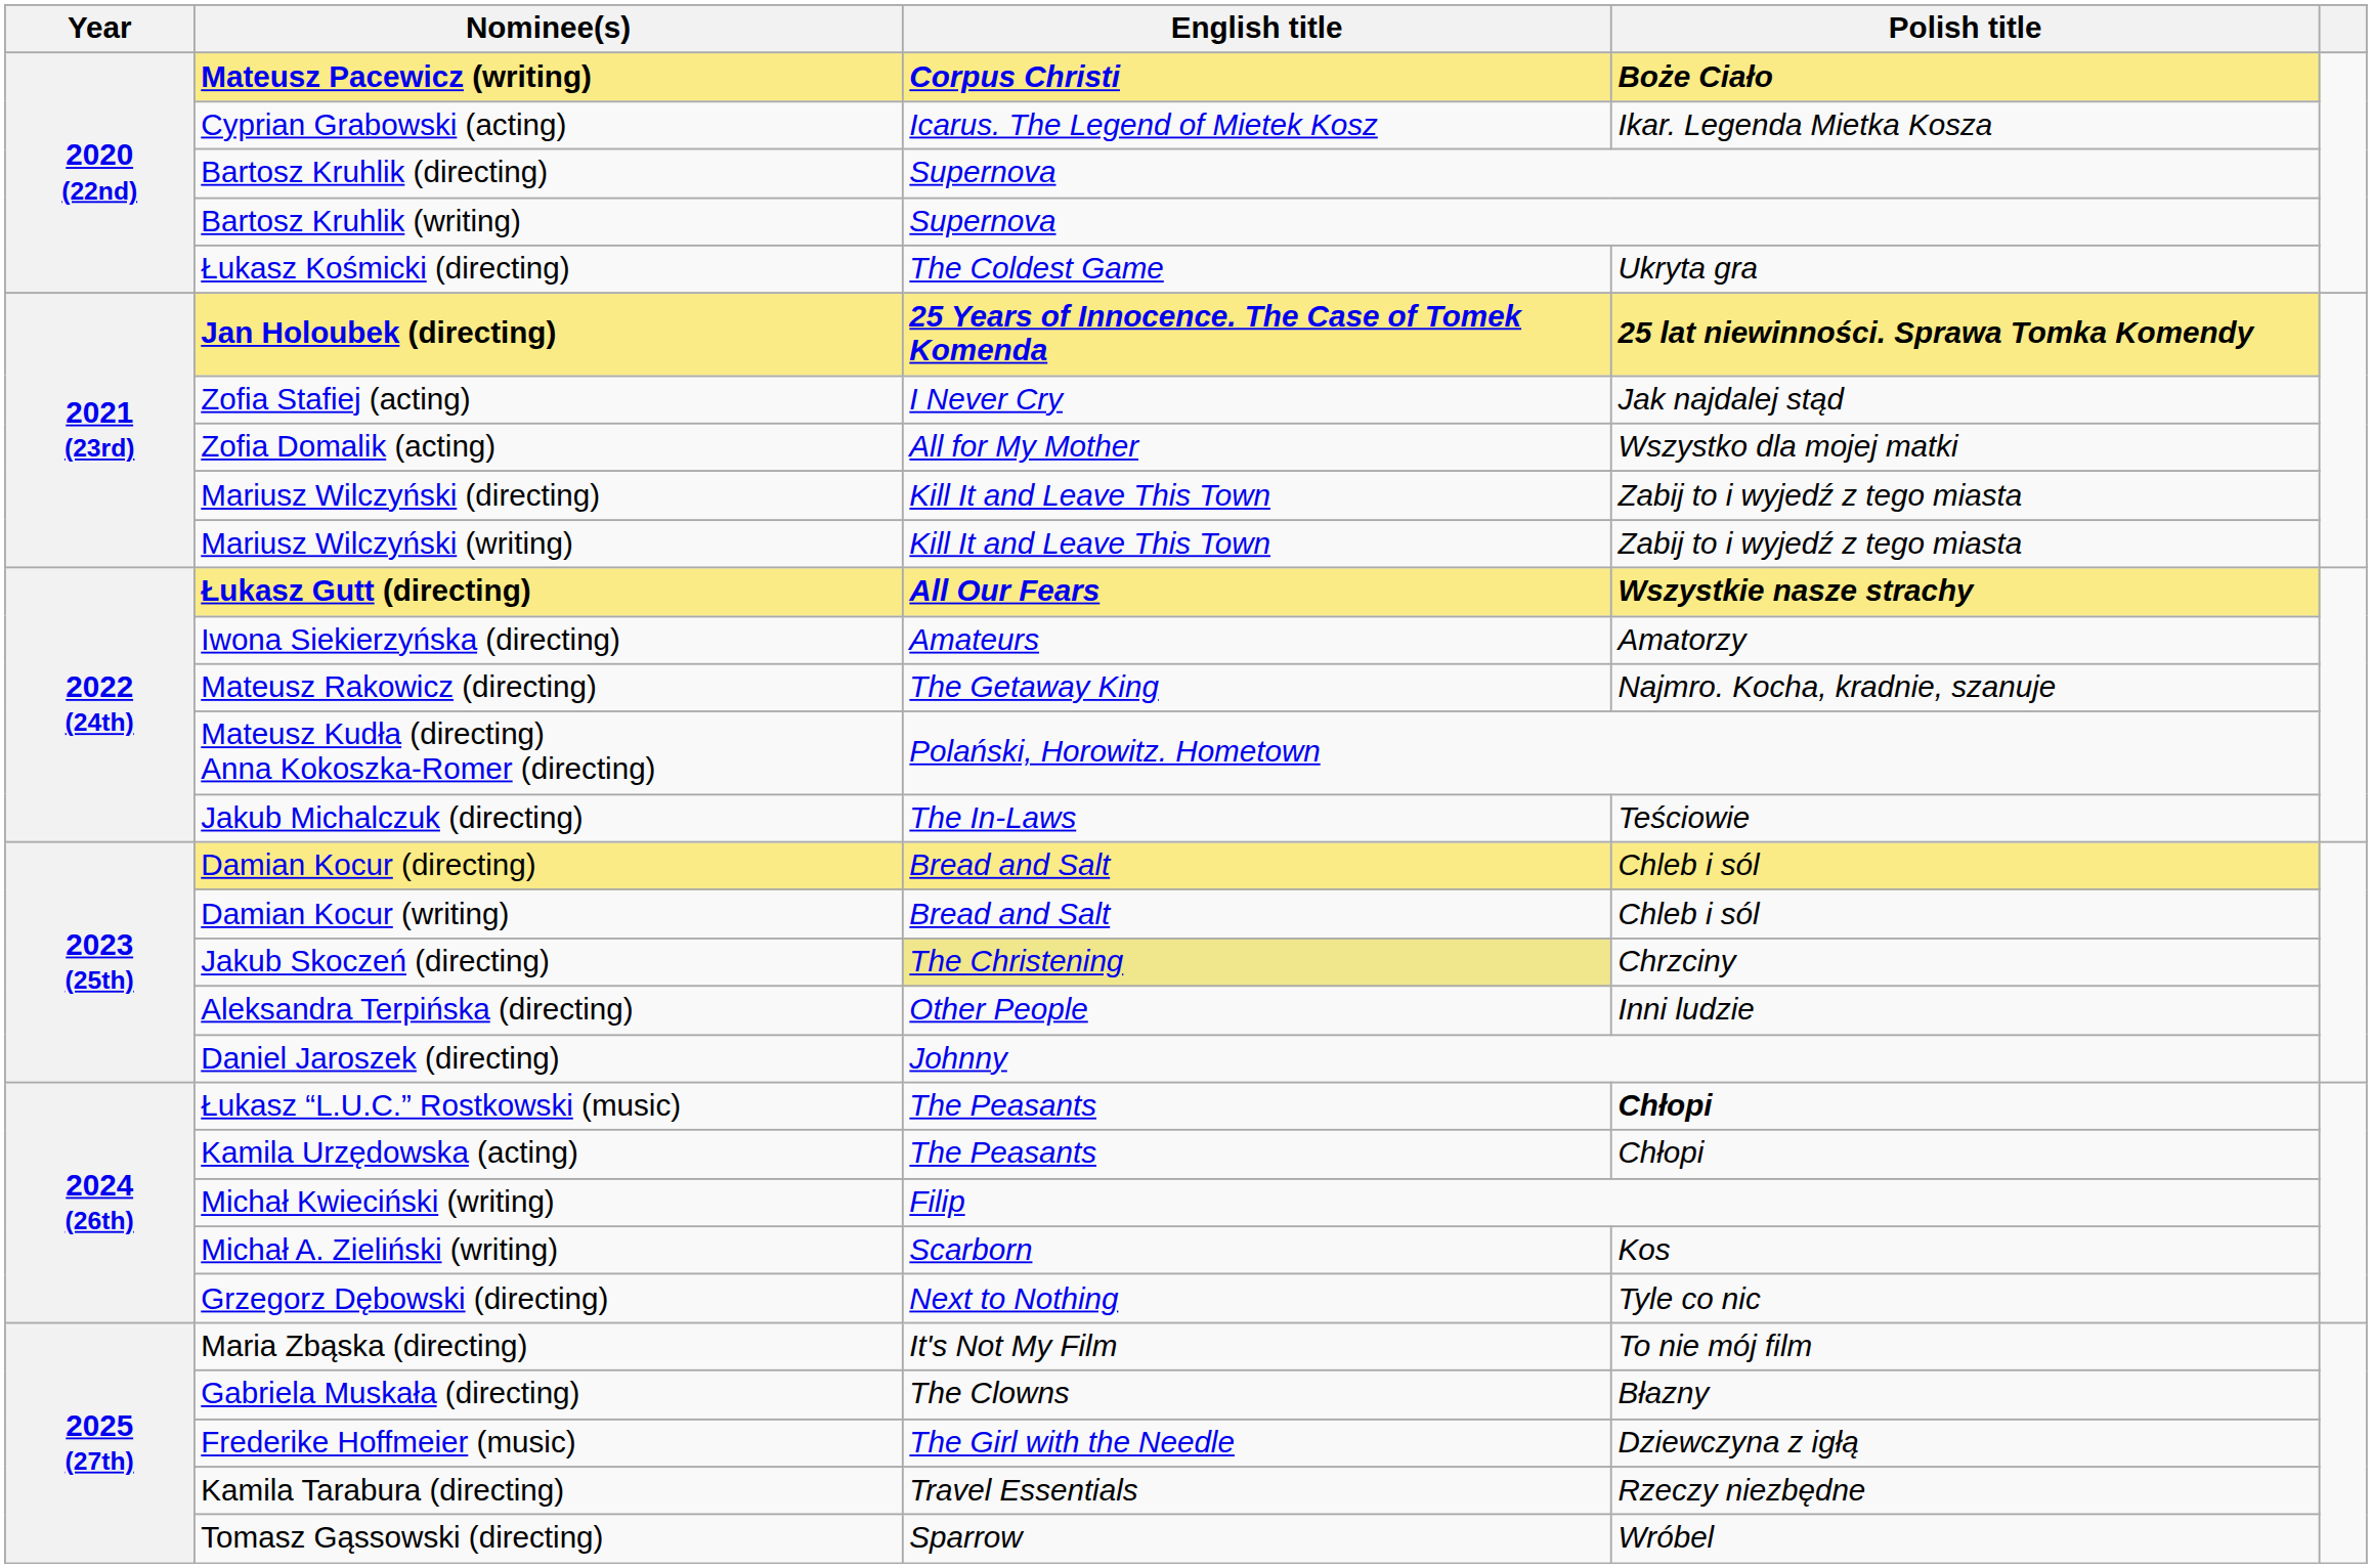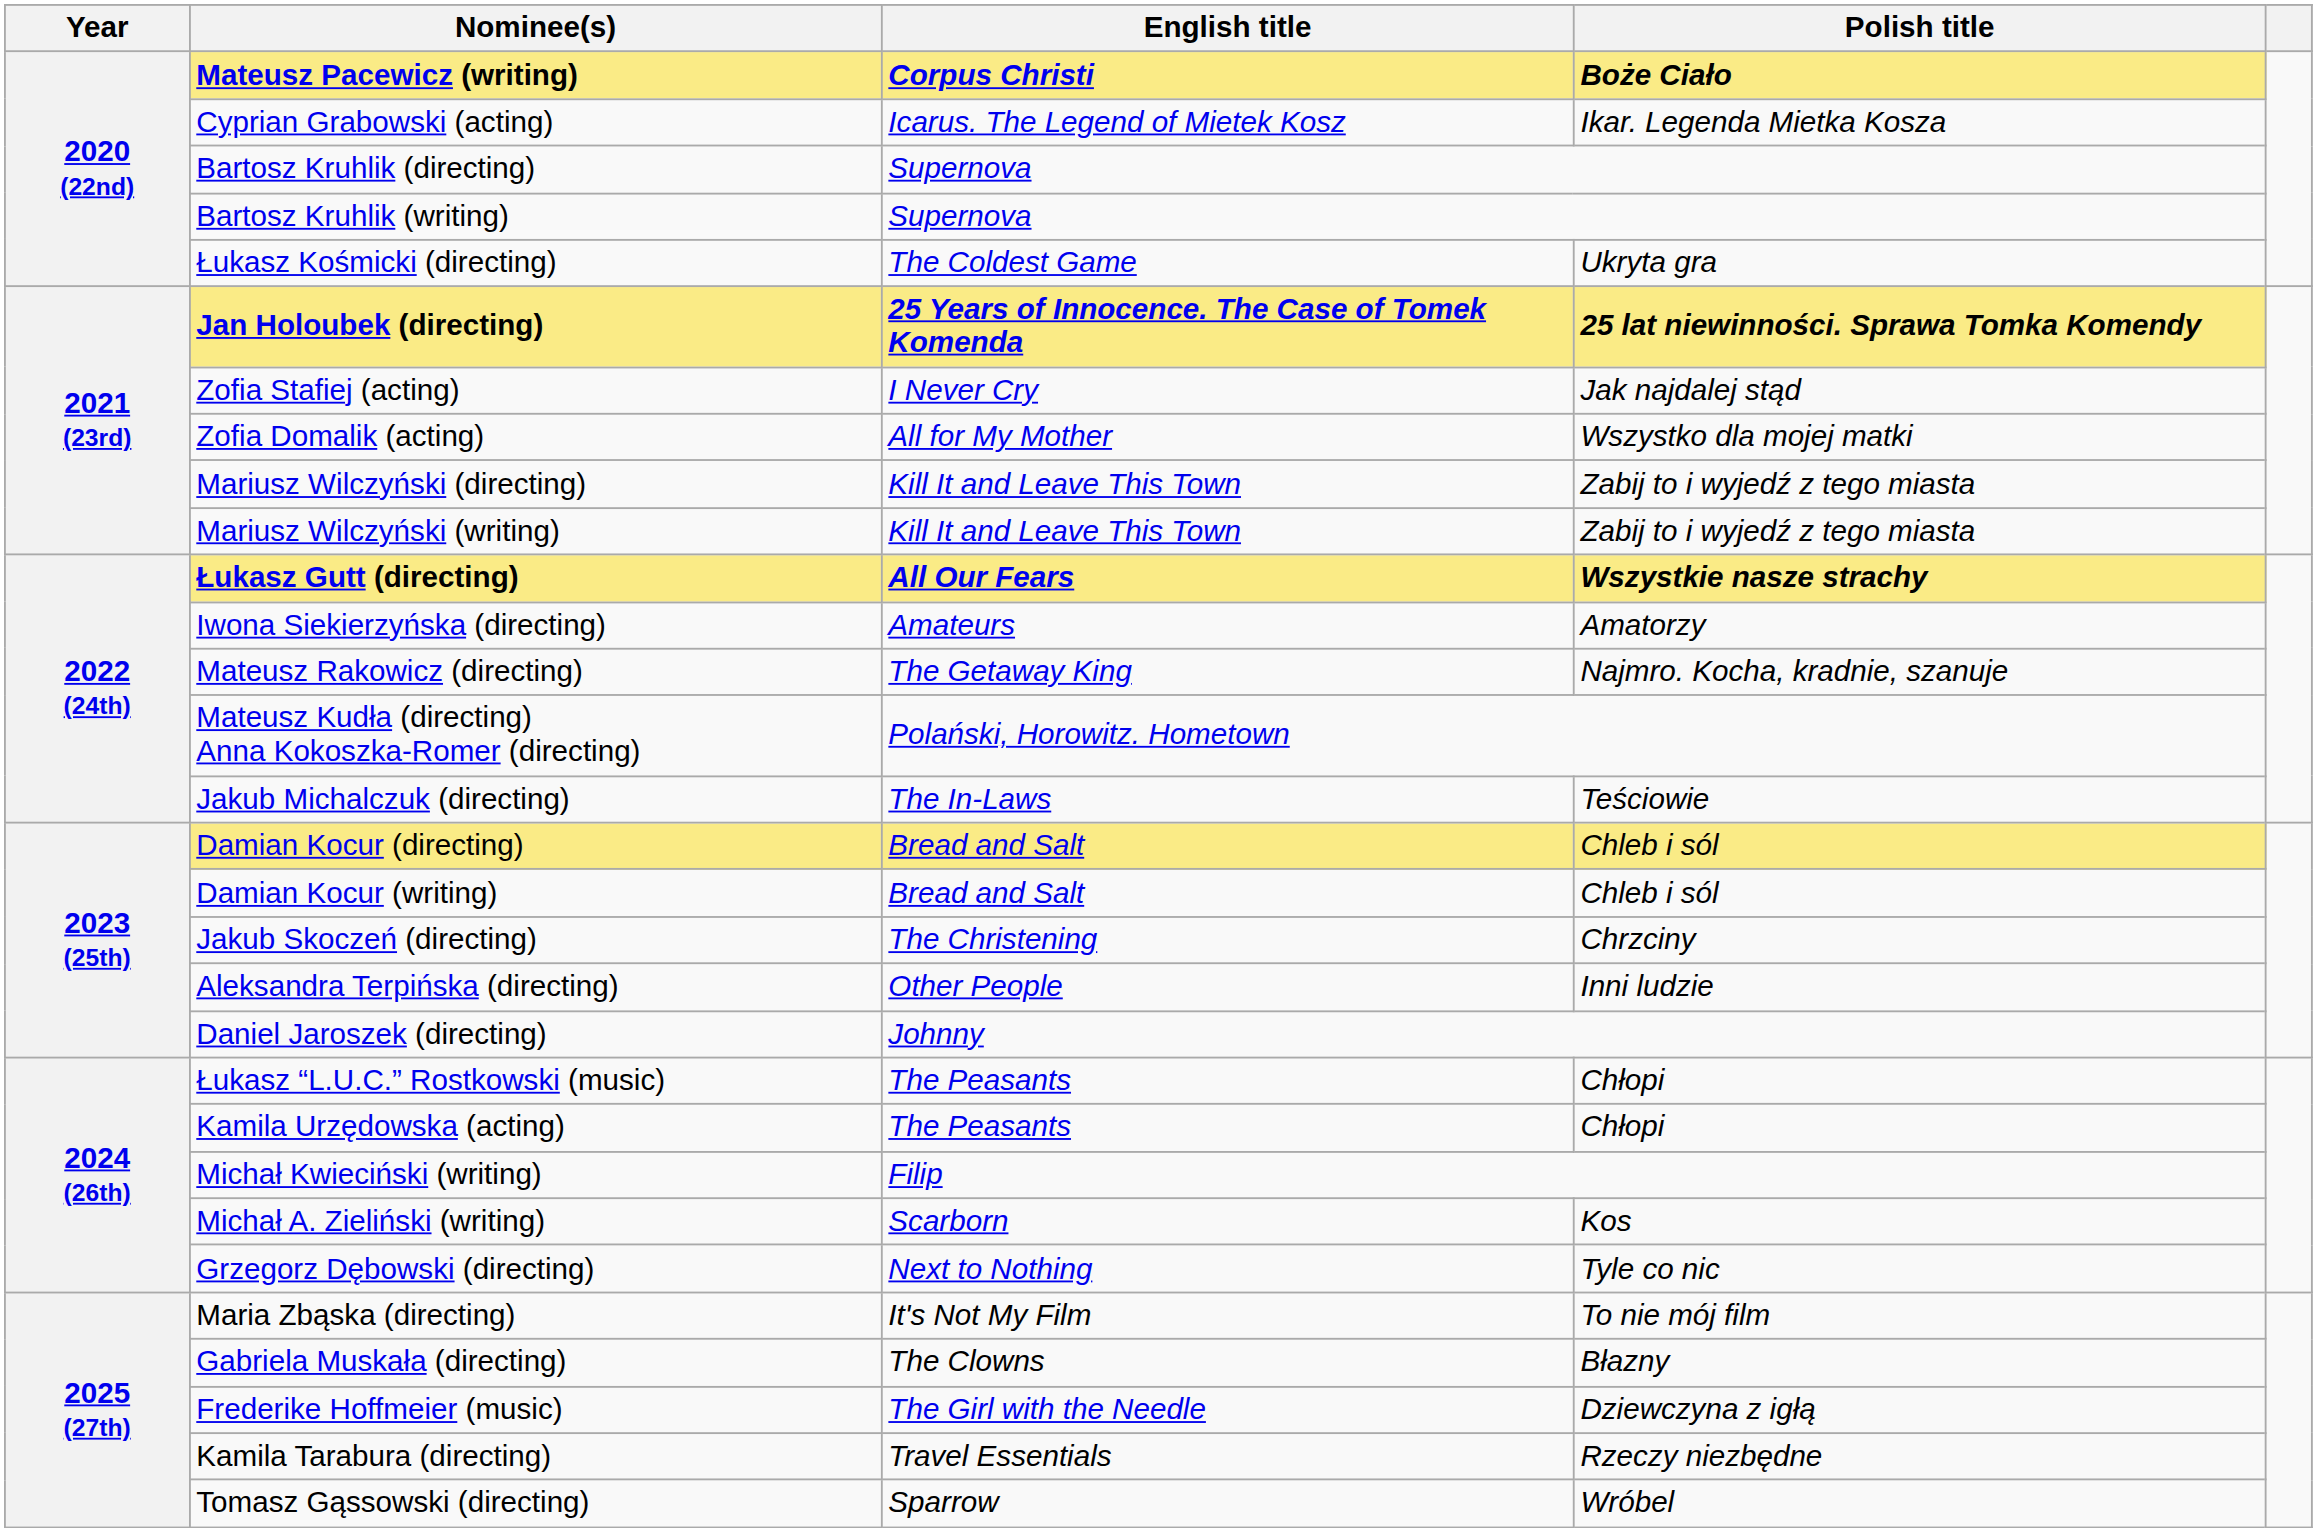Jakub Skoczeń (directing) | English title: khaki background -> no background
Łukasz “L.U.C.” Rostkowski (music) | Polish title: bold -> normal
